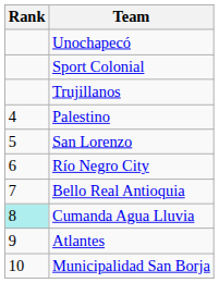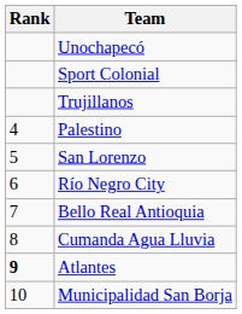Cumanda Agua Lluvia | Rank: paleturquoise background -> no background
Atlantes | Rank: normal -> bold
